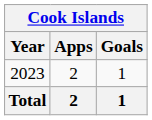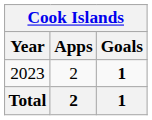2023 | Goals: normal -> bold
